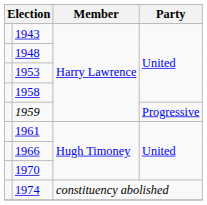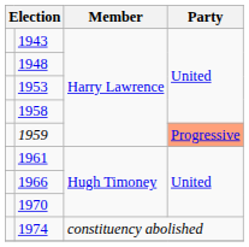1959 | Party: no background -> lightsalmon background
